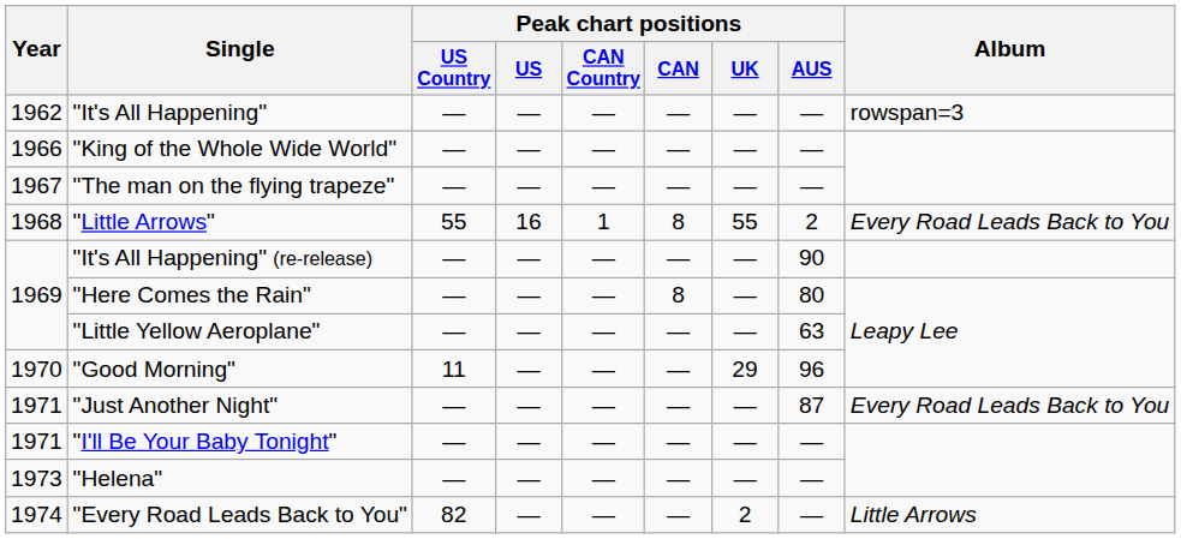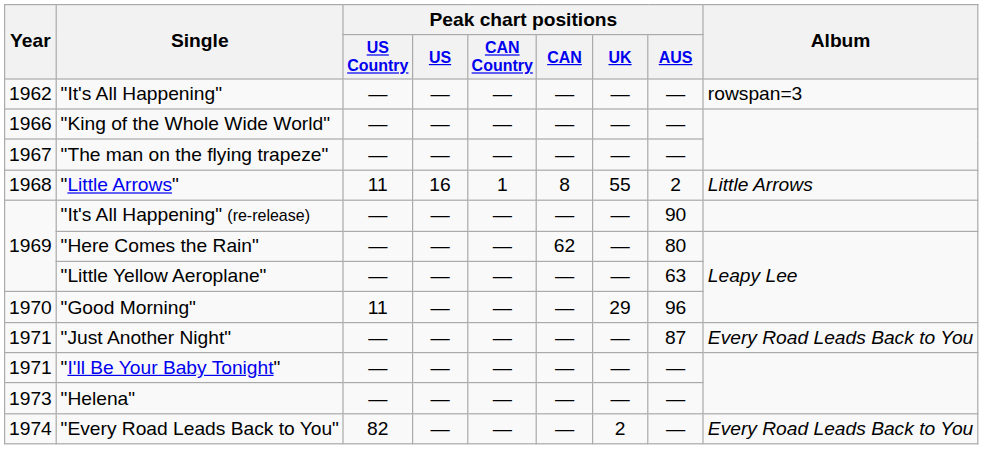"Little Arrows" | Peak chart positions / US Country: 55 -> 11
"Little Arrows" | Album: Every Road Leads Back to You -> Little Arrows
"Here Comes the Rain" | Peak chart positions / CAN: 8 -> 62
"Every Road Leads Back to You" | Album: Little Arrows -> Every Road Leads Back to You
